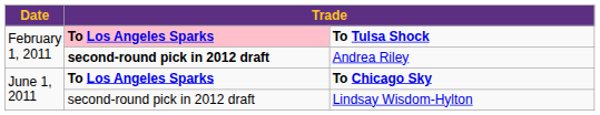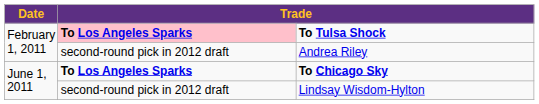Andrea Riley | column 2: bold -> normal
